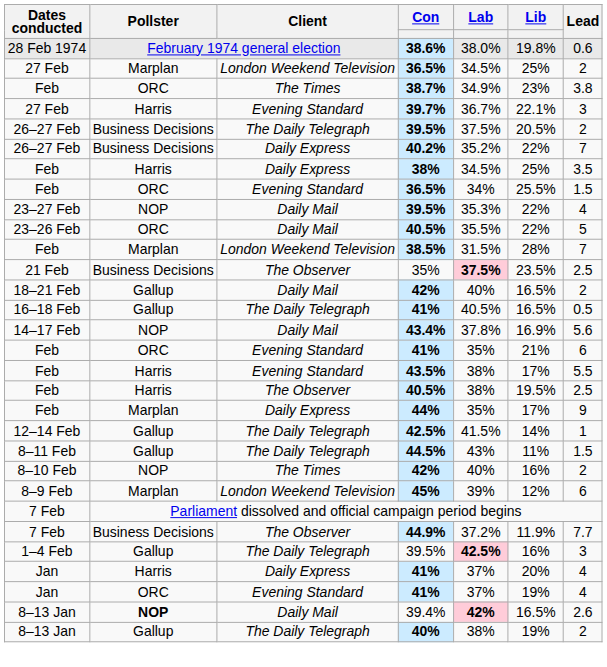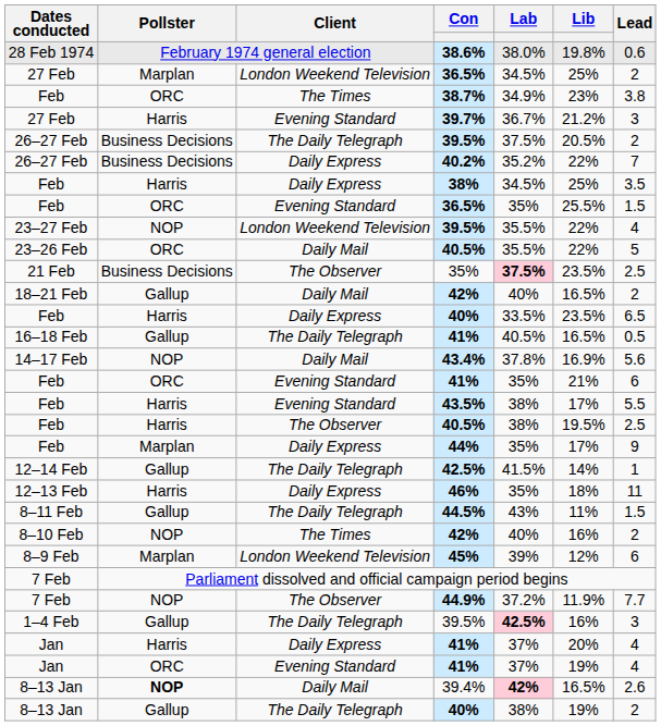39.7% | Lib: 22.1% -> 21.2%
Feb / 36.5% | Lab: 34% -> 35%
23–27 Feb / 39.5% | Client: Daily Mail -> London Weekend Television
23–27 Feb / 39.5% | Lab: 35.3% -> 35.5%
- row: Feb | Marplan | London Weekend Television | 38.5% | 31.5% | 28% | 7
+ row: Feb | Harris | Daily Express | 40% | 33.5% | 23.5% | 6.5
+ row: 12–13 Feb | Harris | Daily Express | 46% | 35% | 18% | 11
44.9% | Pollster: Business Decisions -> NOP
